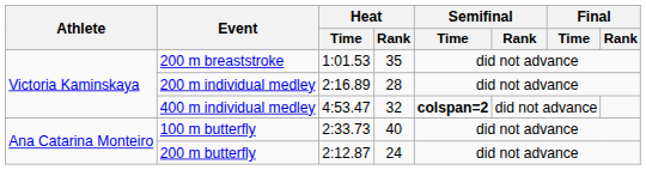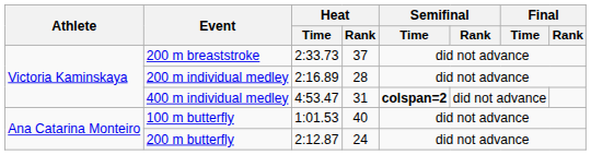200 m breaststroke | Heat / Time: 1:01.53 -> 2:33.73
200 m breaststroke | Heat / Rank: 35 -> 37
400 m individual medley | Heat / Rank: 32 -> 31
100 m butterfly | Heat / Time: 2:33.73 -> 1:01.53
